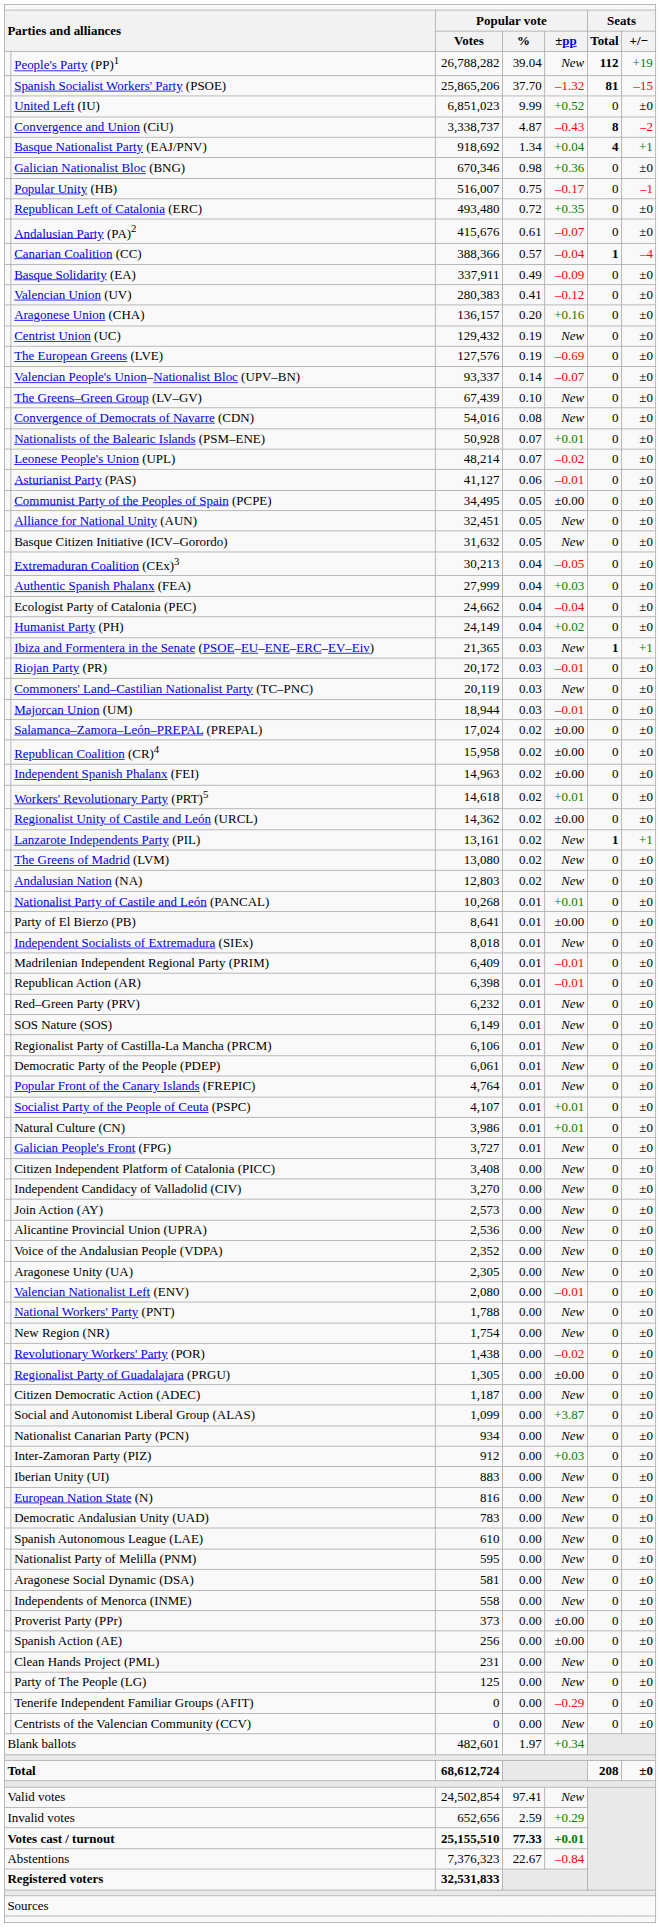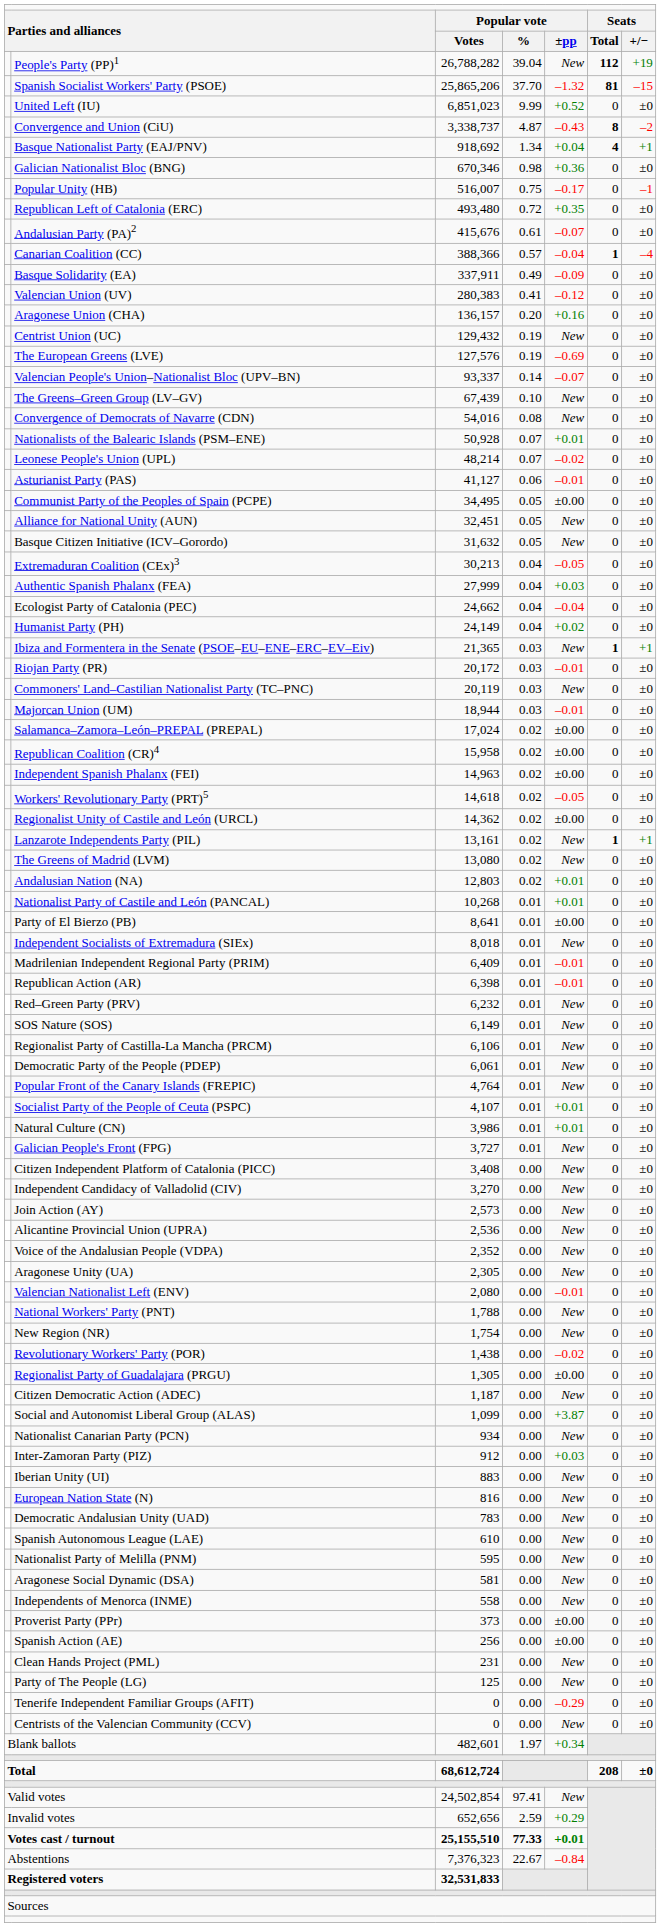Workers' Revolutionary Party (PRT)5 | column 5: +0.01 -> –0.05
Andalusian Nation (NA) | column 5: New -> +0.01
